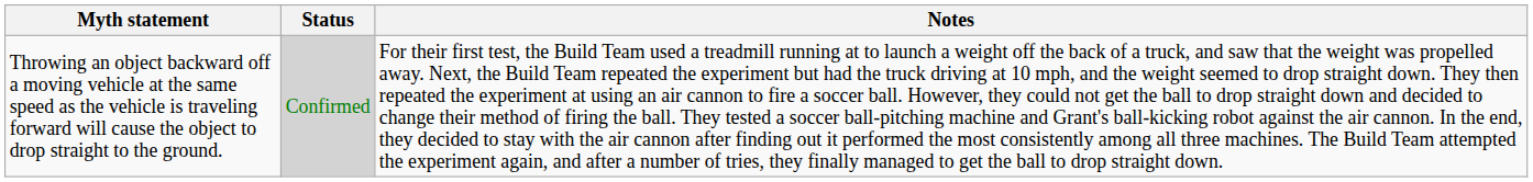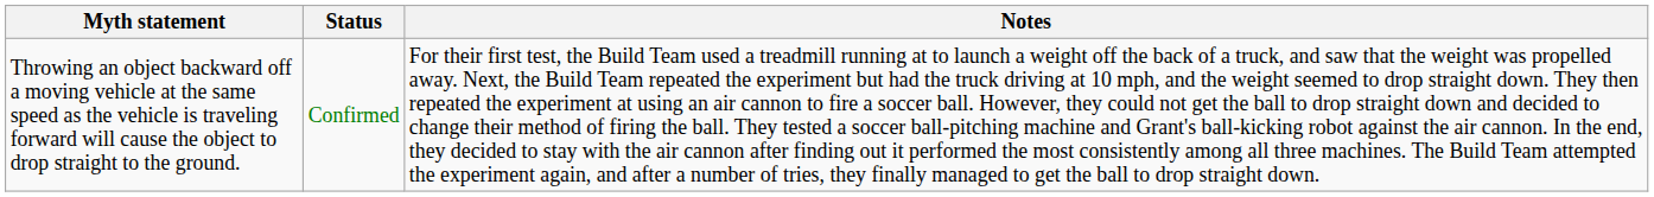row 2 | Status: lightgrey background -> no background
